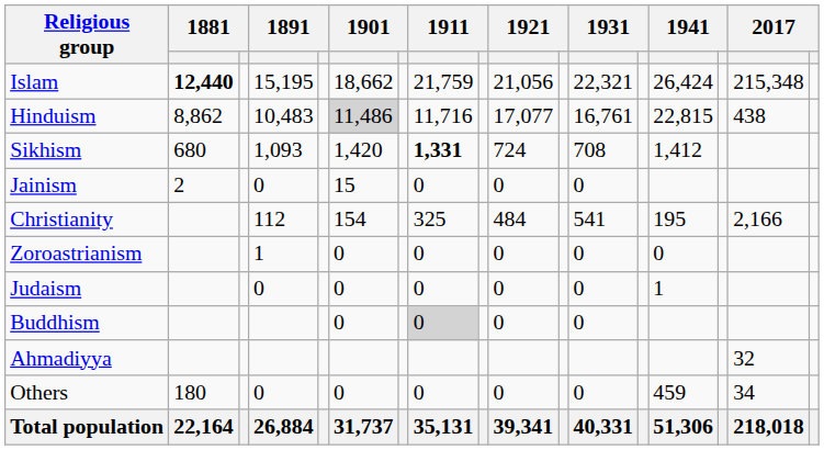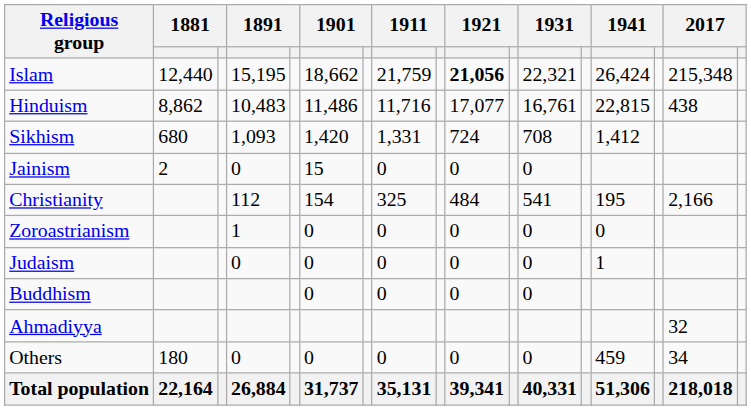Islam | column 2: bold -> normal
Islam | column 10: normal -> bold
Hinduism | column 6: lightgrey background -> no background
Sikhism | column 8: bold -> normal
Buddhism | column 8: lightgrey background -> no background
